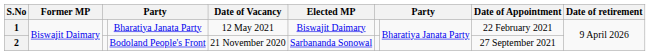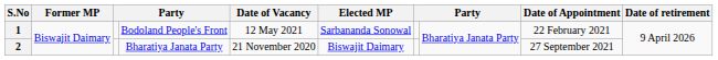1 | column 4: Bharatiya Janata Party -> Bodoland People's Front
1 | Elected MP: Biswajit Daimary -> Sarbananda Sonowal
2 | column 4: Bodoland People's Front -> Bharatiya Janata Party
2 | Elected MP: Sarbananda Sonowal -> Biswajit Daimary
